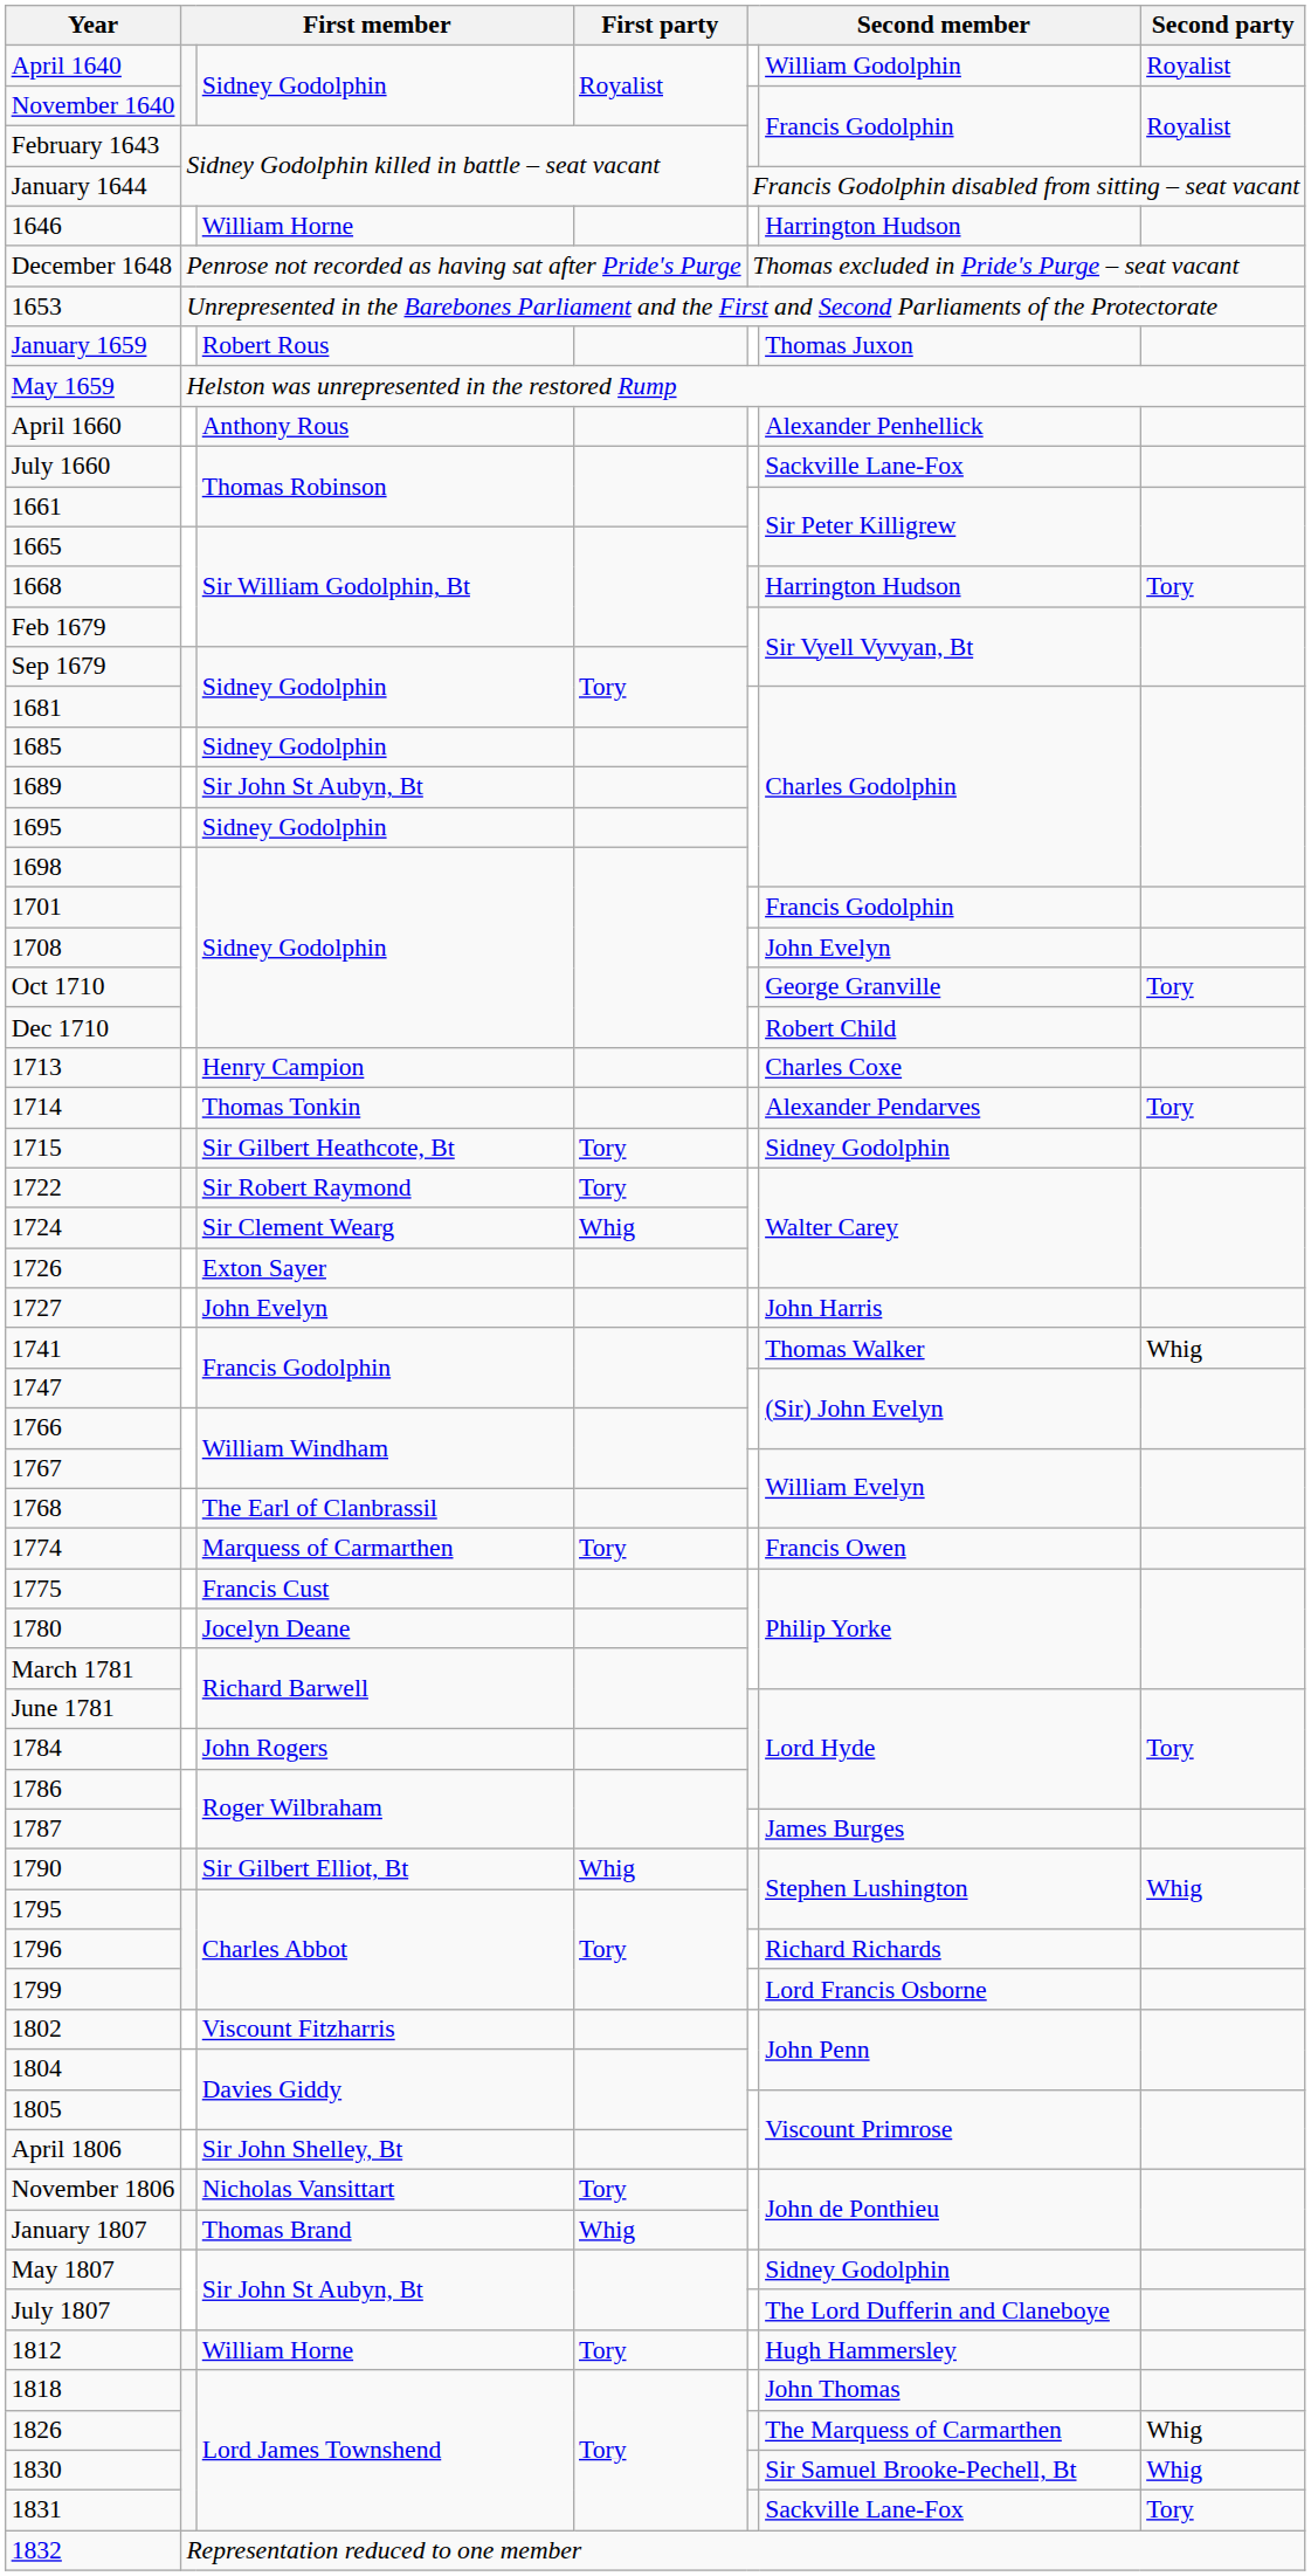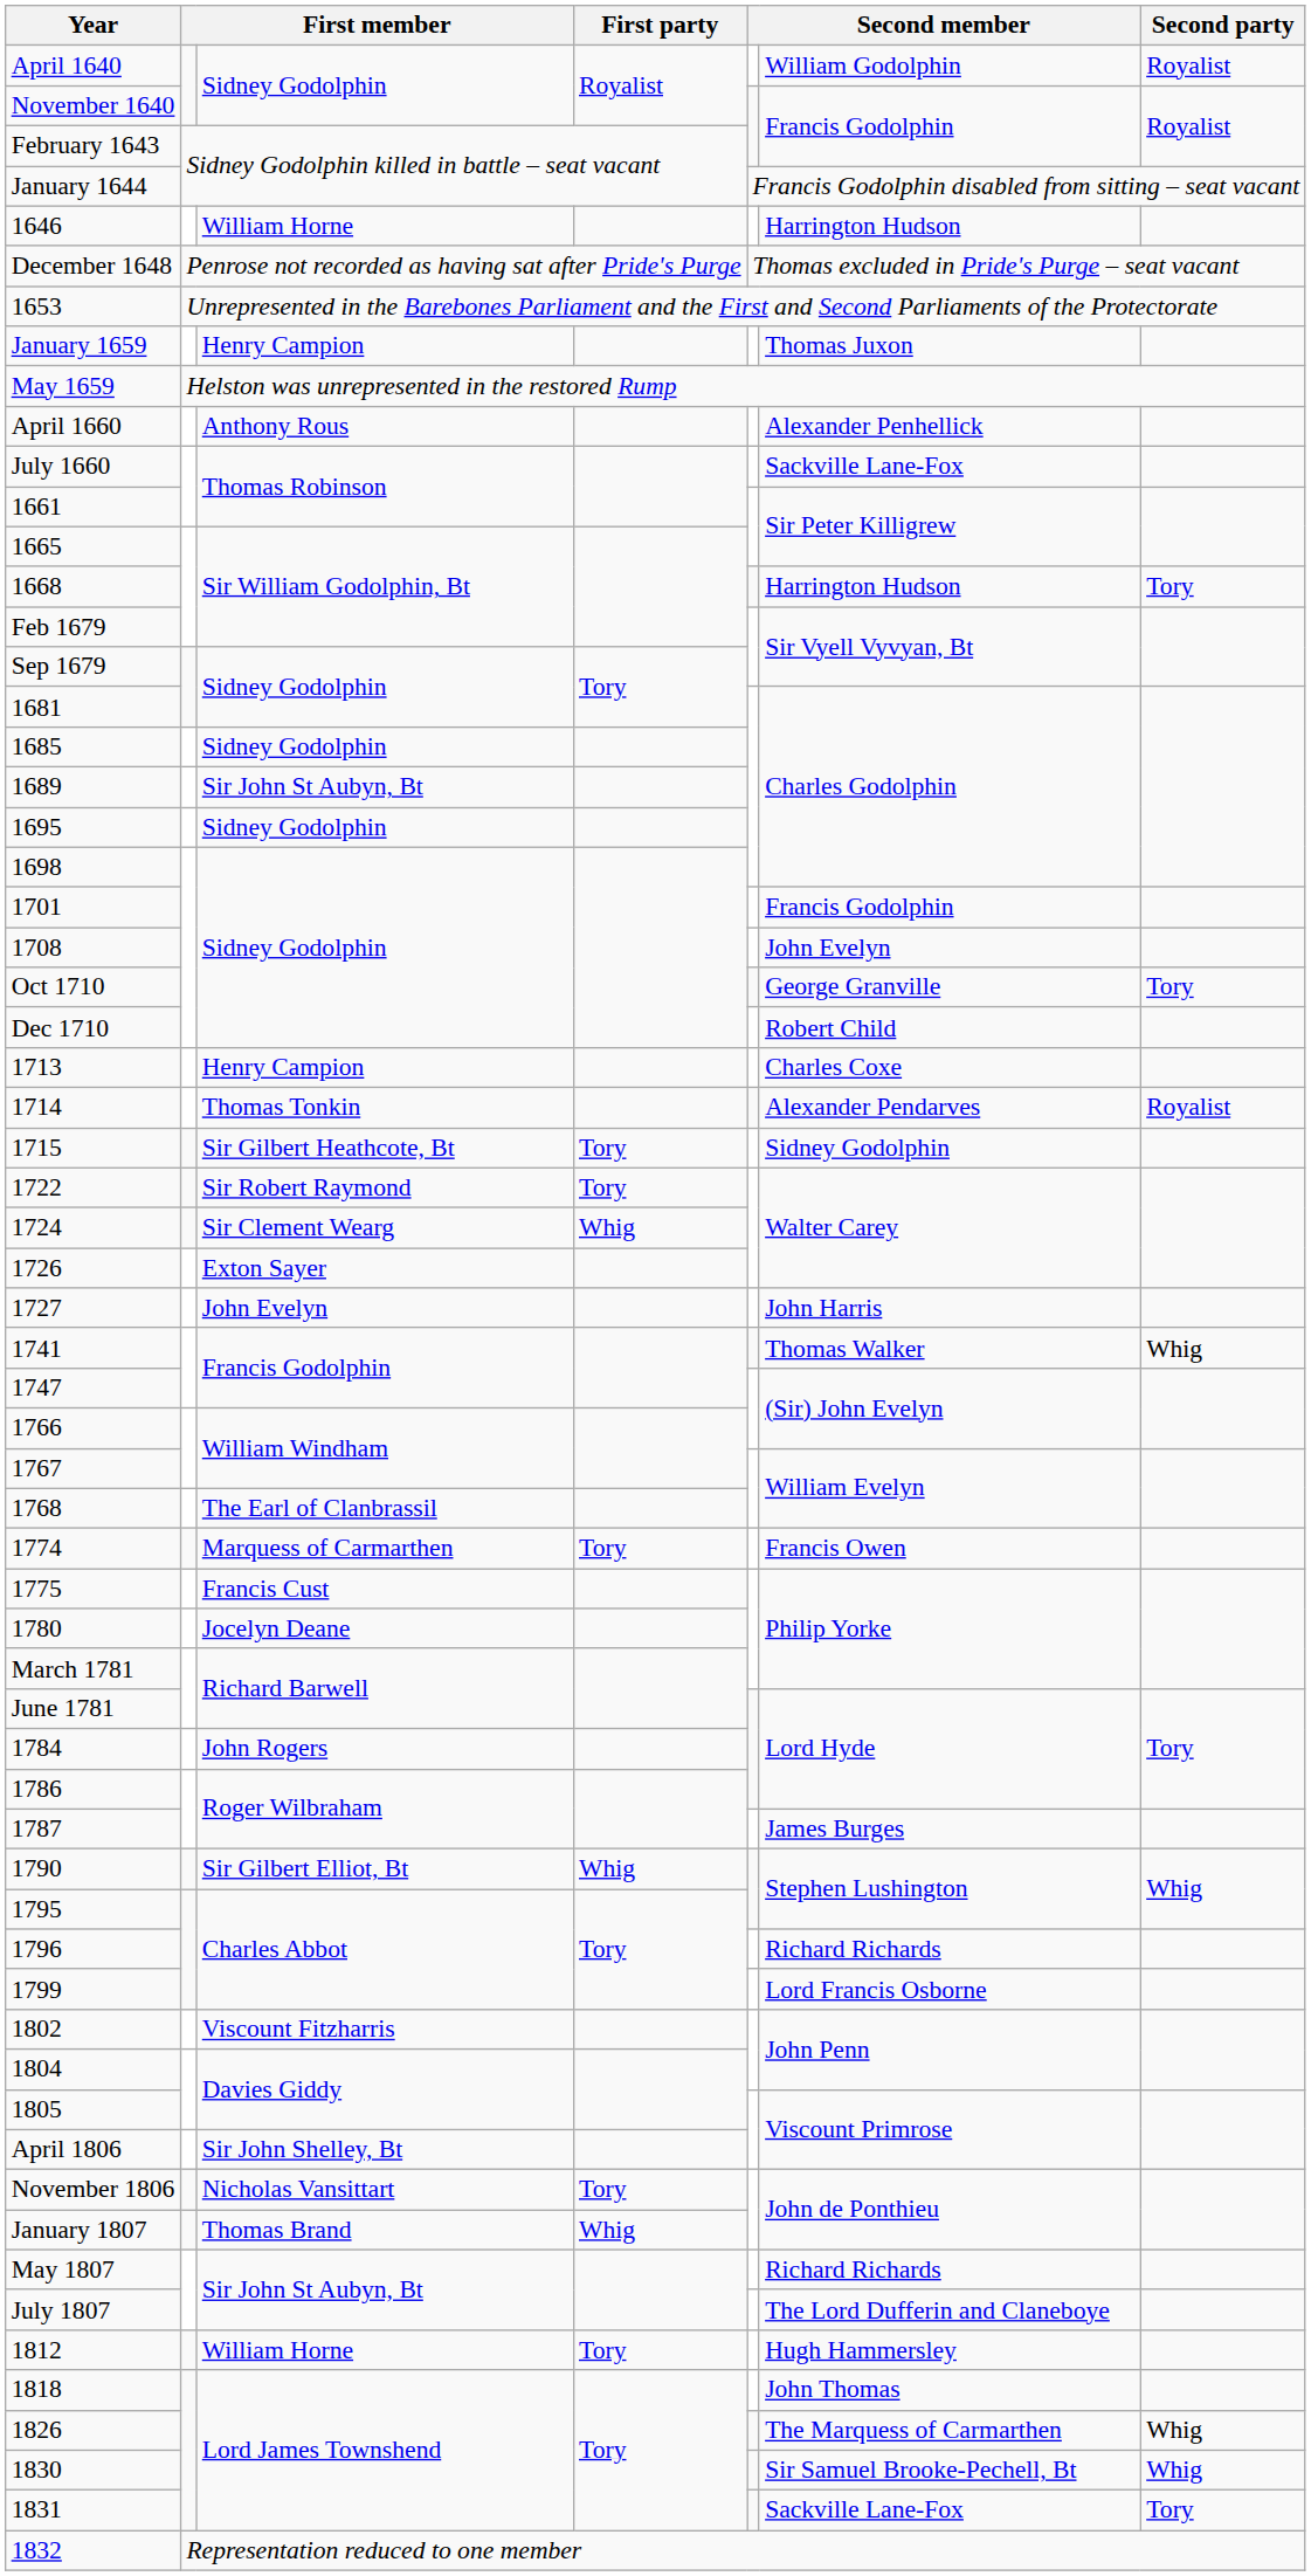January 1659 | column 3: Robert Rous -> Henry Campion
1714 | Second party: Tory -> Royalist
May 1807 | column 6: Sidney Godolphin -> Richard Richards
